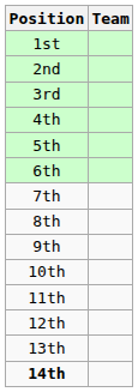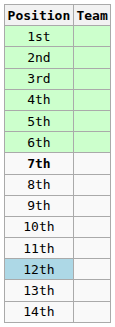7th | Position: normal -> bold
12th | Position: no background -> lightblue background
14th | Position: bold -> normal
